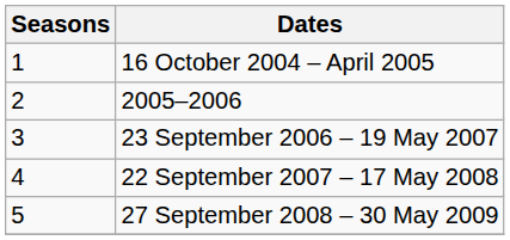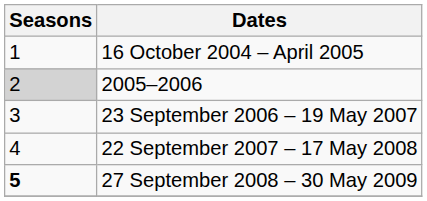2005–2006 | Seasons: no background -> lightgrey background
27 September 2008 – 30 May 2009 | Seasons: normal -> bold
